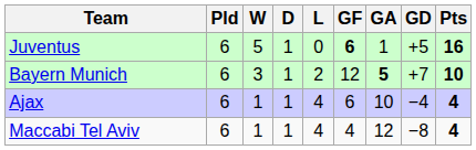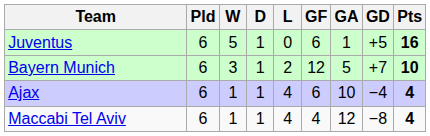Juventus | GF: bold -> normal
Bayern Munich | GA: bold -> normal
